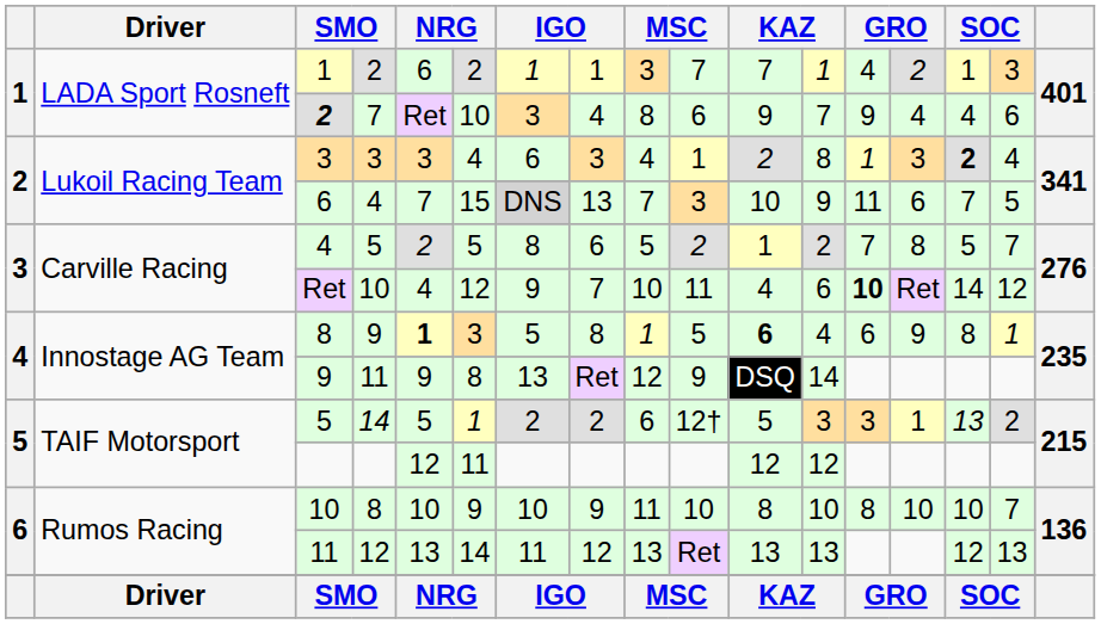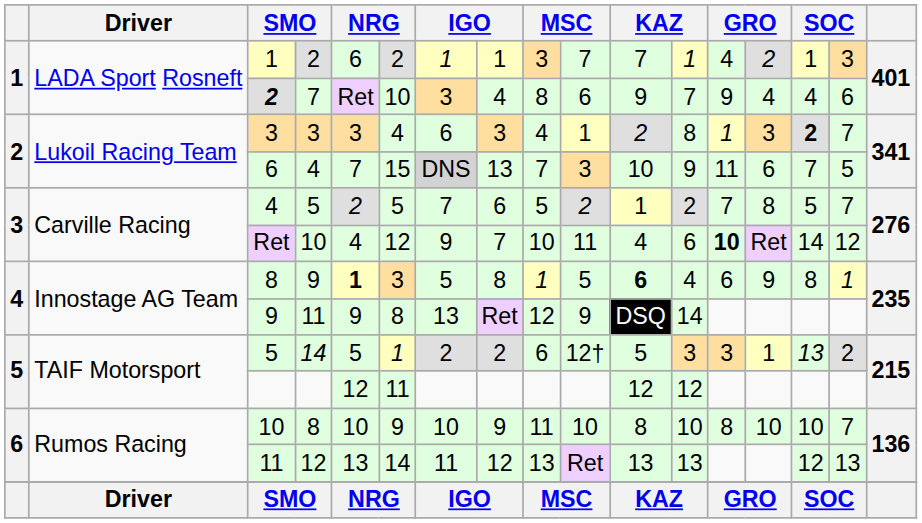row 4 | column 16: 4 -> 7
row 6 | column 7: 8 -> 7
